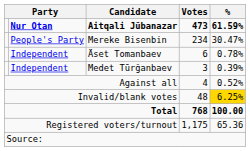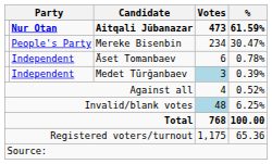Medet Tūrğanbaev | Votes: no background -> lightblue background
Invalid/blank votes | Votes: no background -> lightblue background
Invalid/blank votes | %: gold background -> no background
